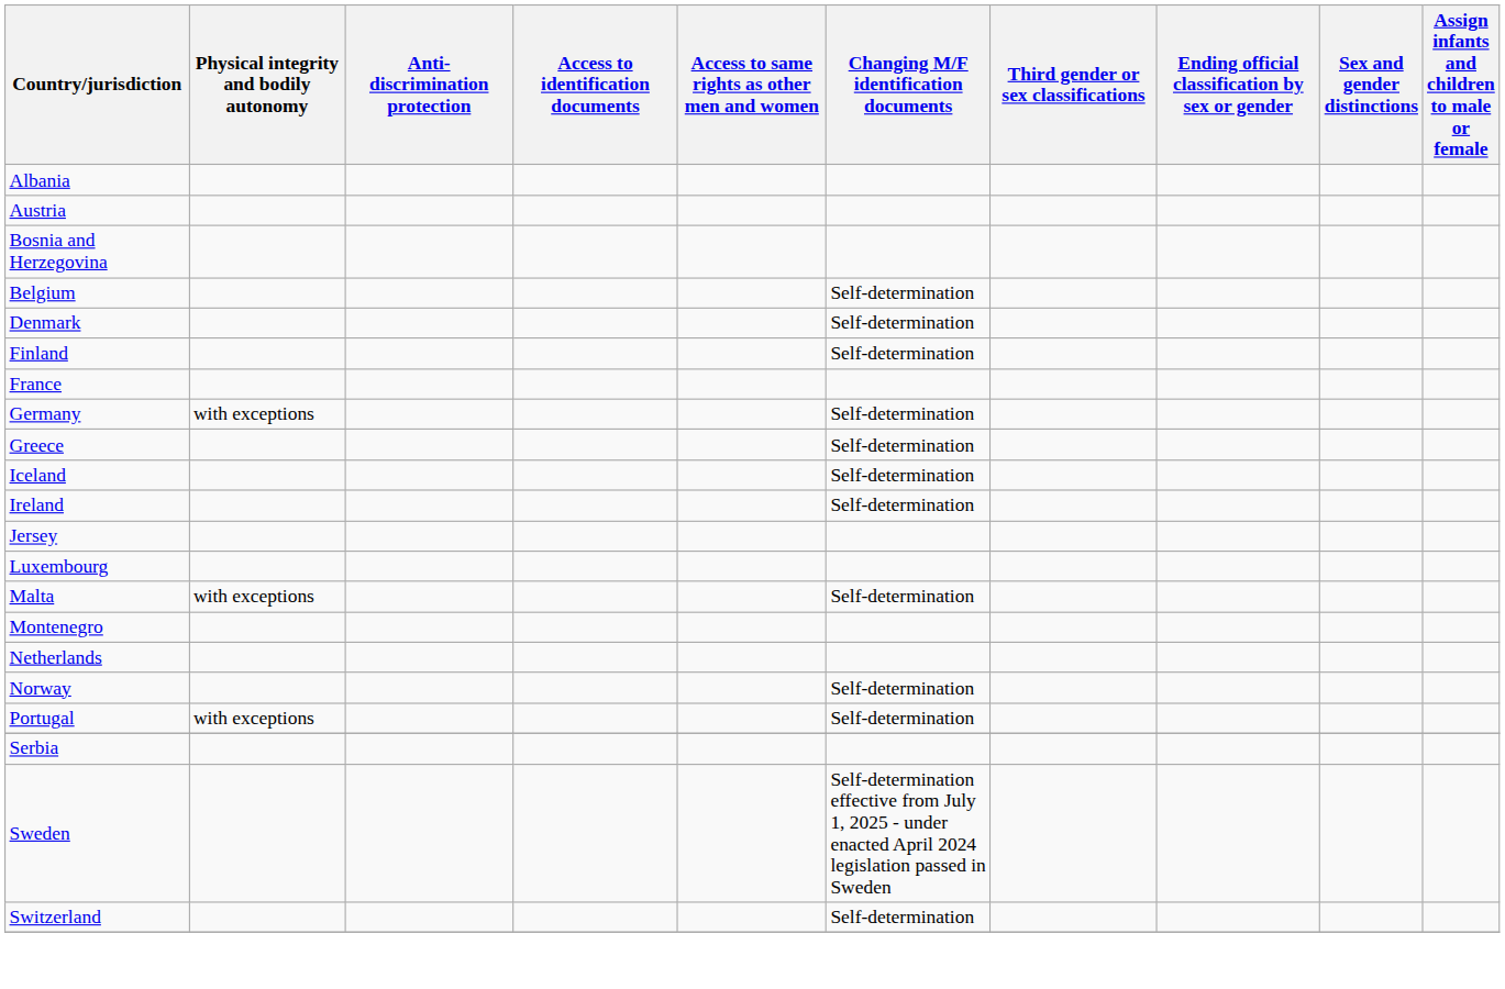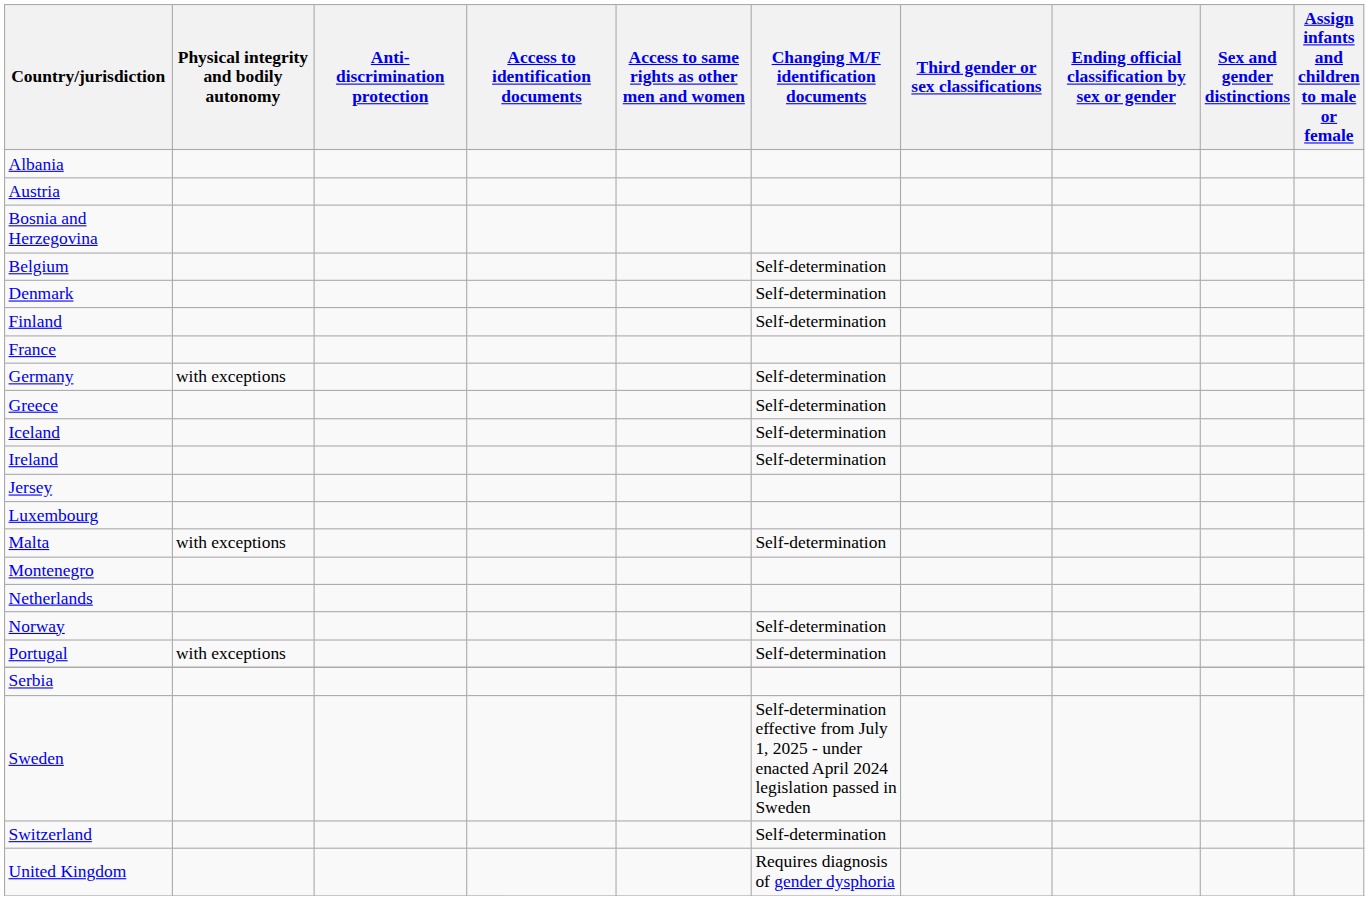+ row: United Kingdom | Requires diagnosis of gender dysphoria
